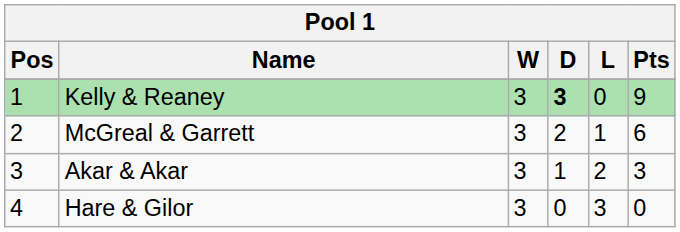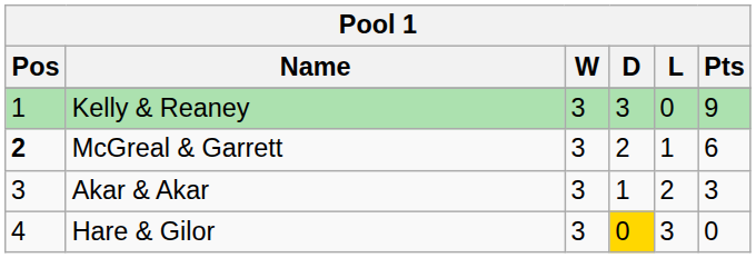Kelly & Reaney | D: bold -> normal
McGreal & Garrett | Pos: normal -> bold
Hare & Gilor | D: no background -> gold background
